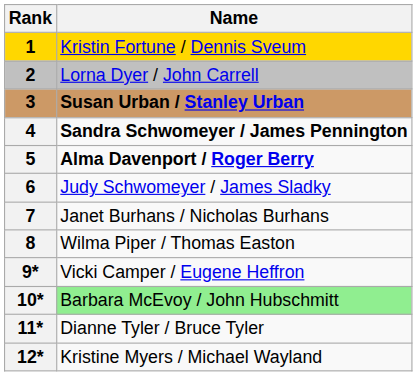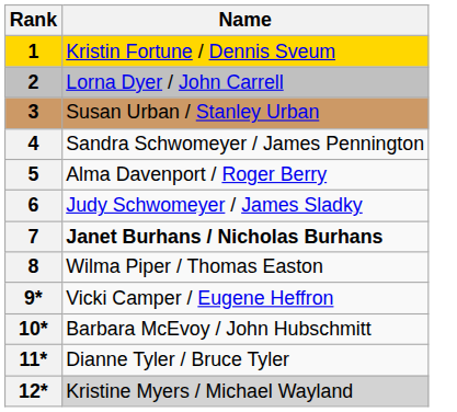Susan Urban / Stanley Urban | Name: bold -> normal
Sandra Schwomeyer / James Pennington | Name: bold -> normal
Alma Davenport / Roger Berry | Name: bold -> normal
Janet Burhans / Nicholas Burhans | Name: normal -> bold
Barbara McEvoy / John Hubschmitt | Name: lightgreen background -> no background
Kristine Myers / Michael Wayland | Name: no background -> lightgrey background
